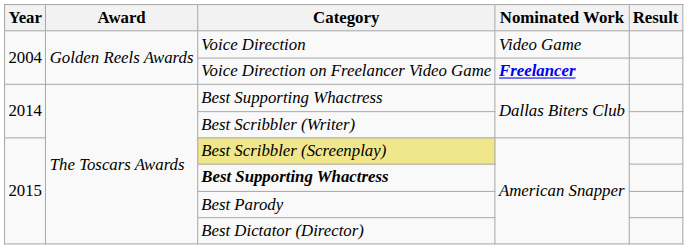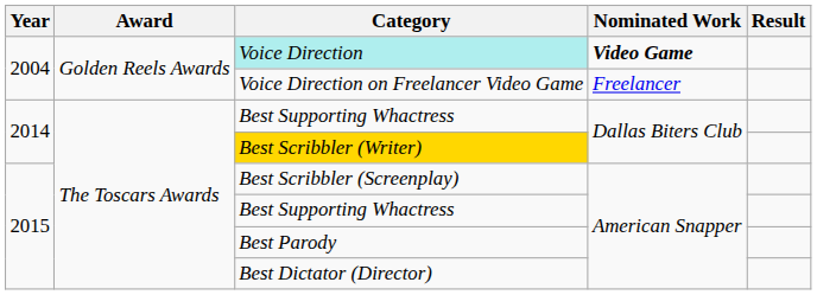Voice Direction | Category: no background -> paleturquoise background
Voice Direction | Nominated Work: normal -> bold
Voice Direction on Freelancer Video Game | Nominated Work: bold -> normal
Best Scribbler (Writer) | Category: no background -> gold background
Best Scribbler (Screenplay) | Category: khaki background -> no background
Best Supporting Whactress / American Snapper | Category: bold -> normal
